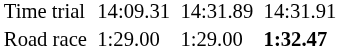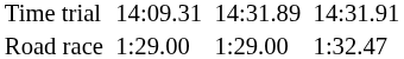Road race | column 4: bold -> normal
